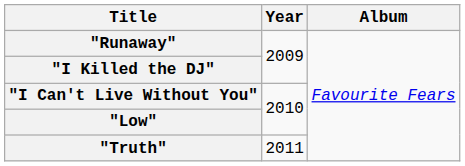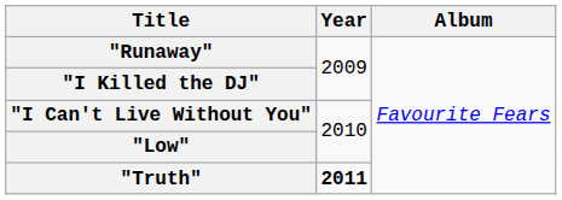"Truth" | Year: normal -> bold
